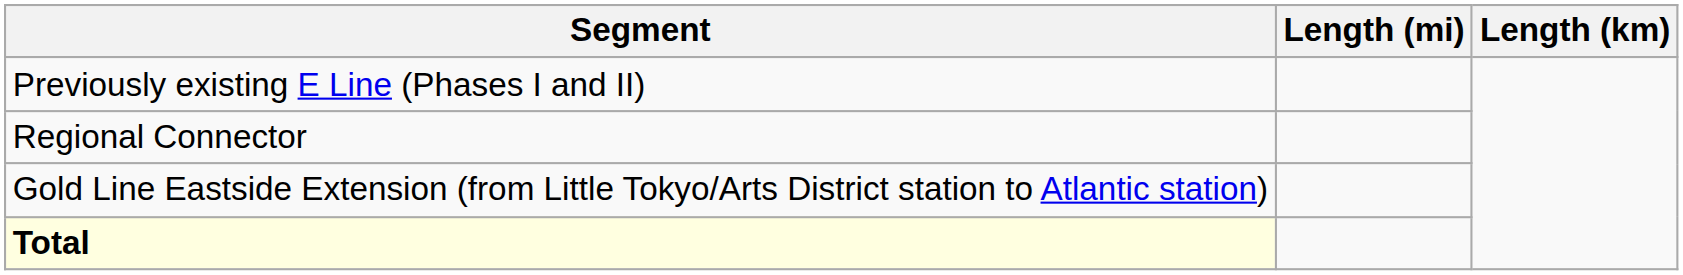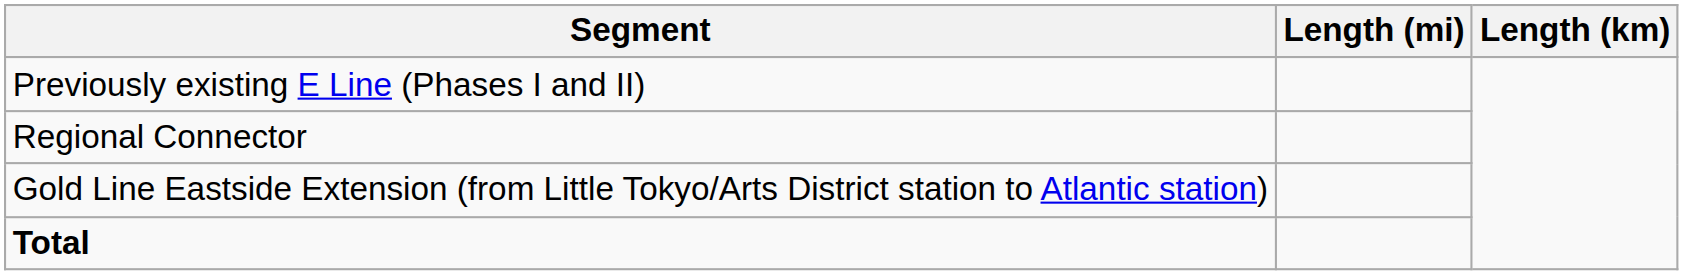Total | Segment: lightyellow background -> no background
